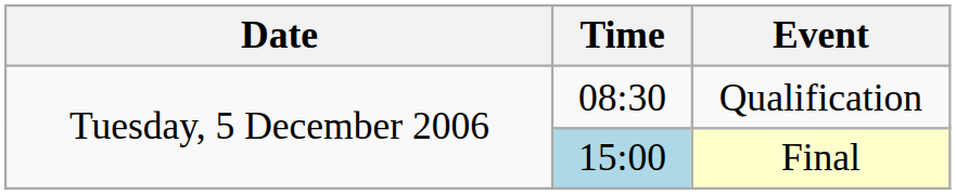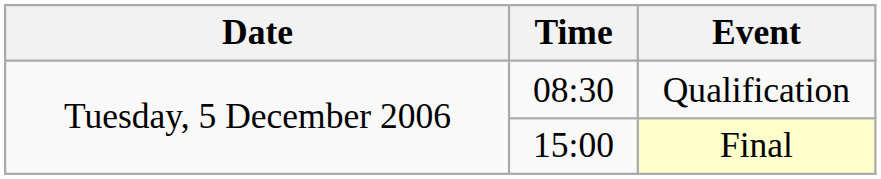Final | Time: lightblue background -> no background
